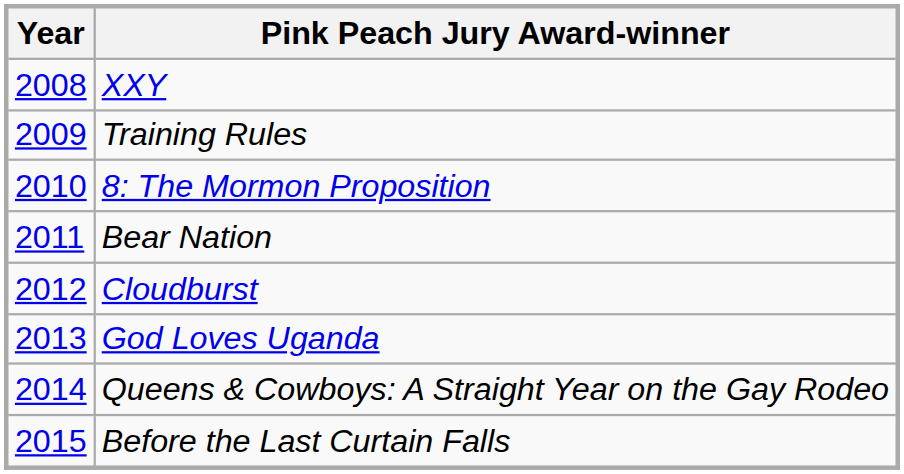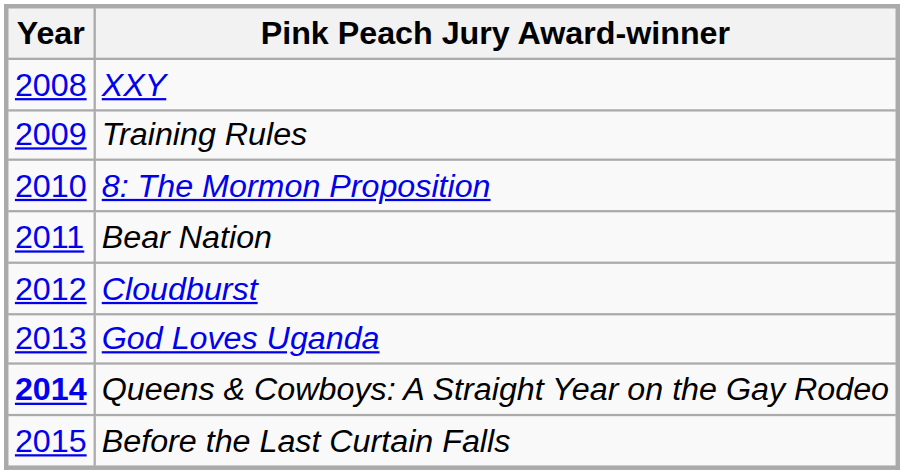Queens & Cowboys: A Straight Year on the Gay Rodeo | Year: normal -> bold
